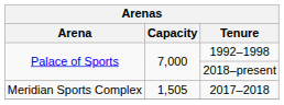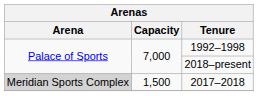2017–2018 | Arena: no background -> lightgrey background
2017–2018 | Capacity: 1,505 -> 1,500
